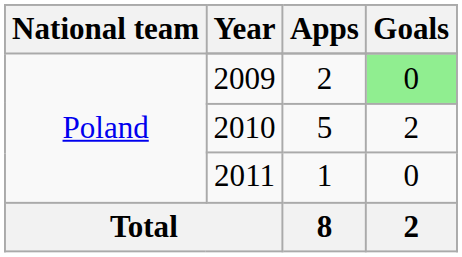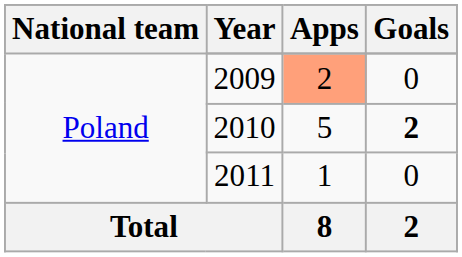2009 | Apps: no background -> lightsalmon background
2009 | Goals: lightgreen background -> no background
2010 | Goals: normal -> bold
